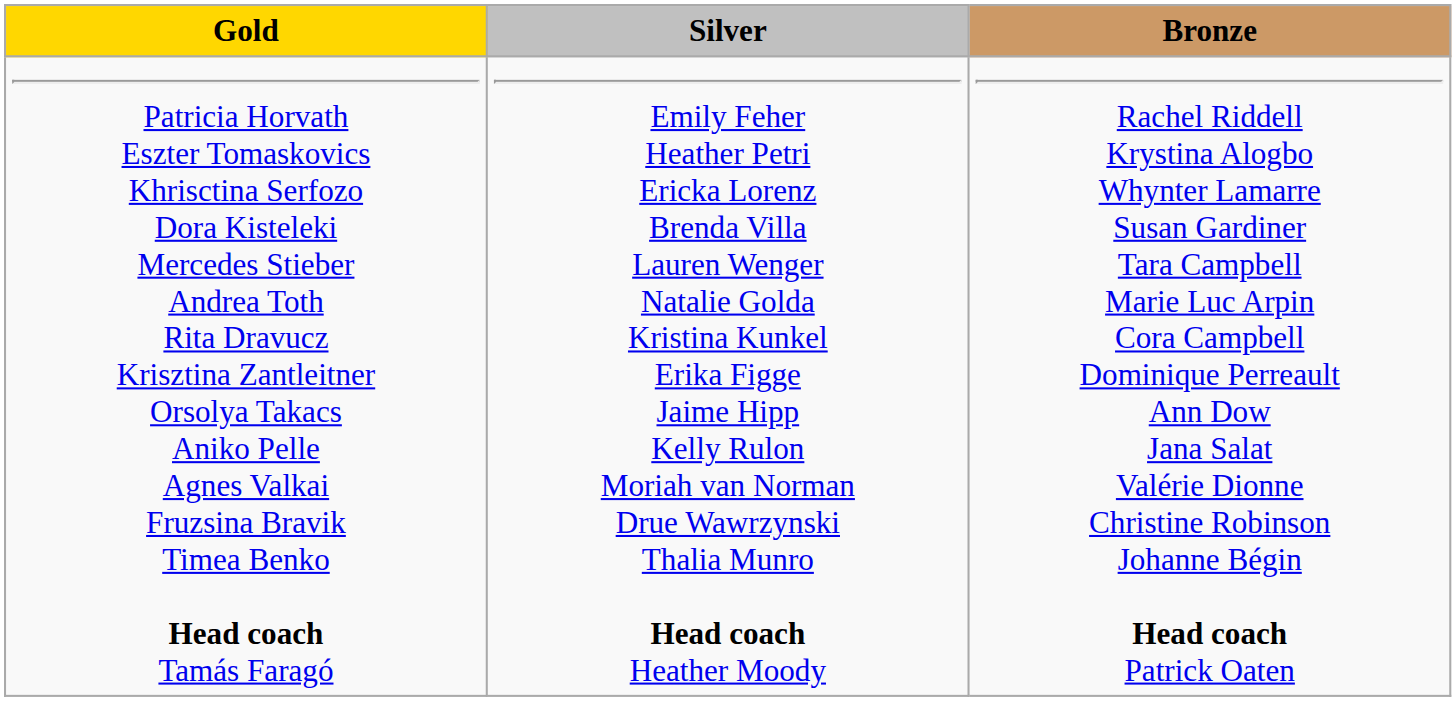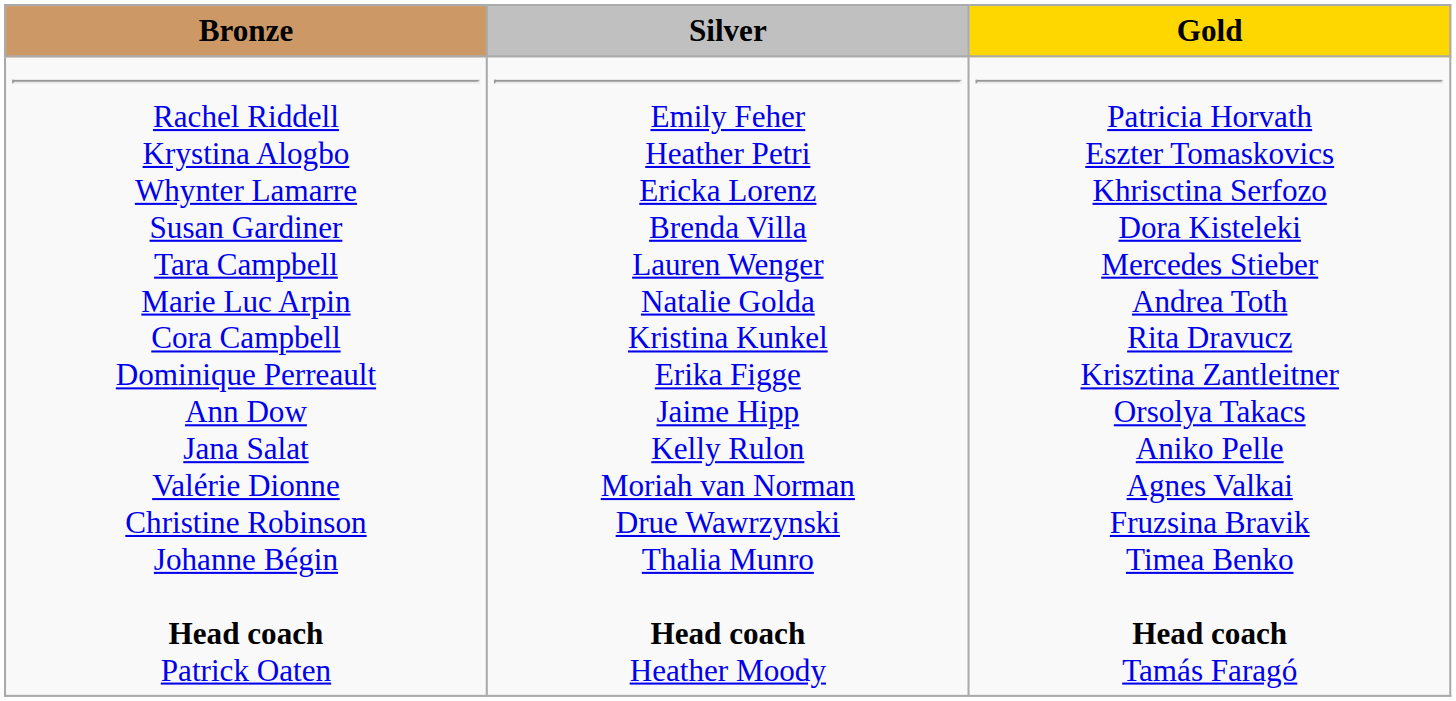columns swapped: Gold <-> Bronze
